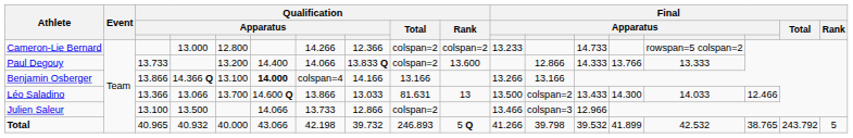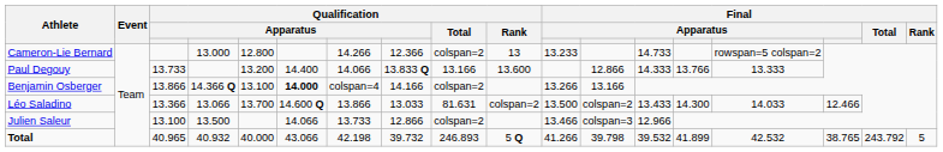Cameron-Lie Bernard | Qualification / Rank: colspan=2 -> 13
Paul Degouy | Qualification / Total: colspan=2 -> 13.166
Benjamin Osberger | Qualification / Total: 13.166 -> colspan=2
Léo Saladino | Qualification / Rank: 13 -> colspan=2
